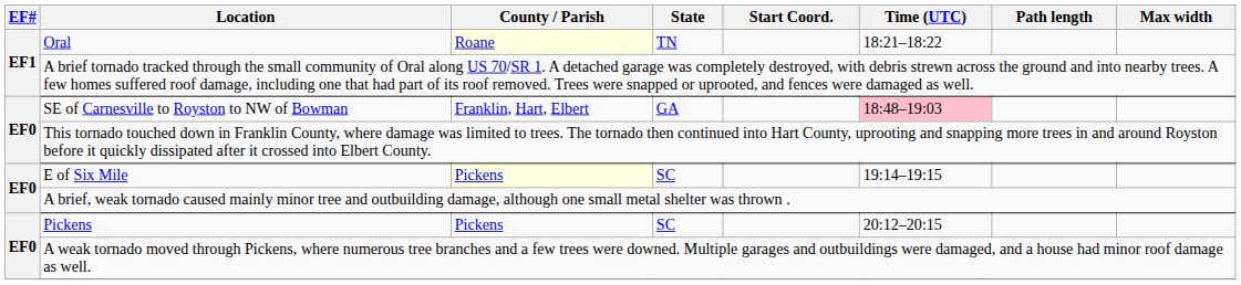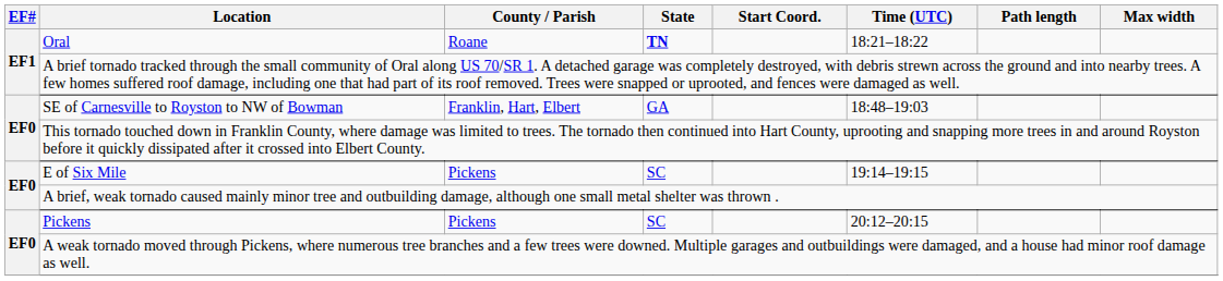Oral | County / Parish: lightyellow background -> no background
Oral | State: normal -> bold
SE of Carnesville to Royston to NW of Bowman | Time (UTC): pink background -> no background
E of Six Mile | County / Parish: lightyellow background -> no background
